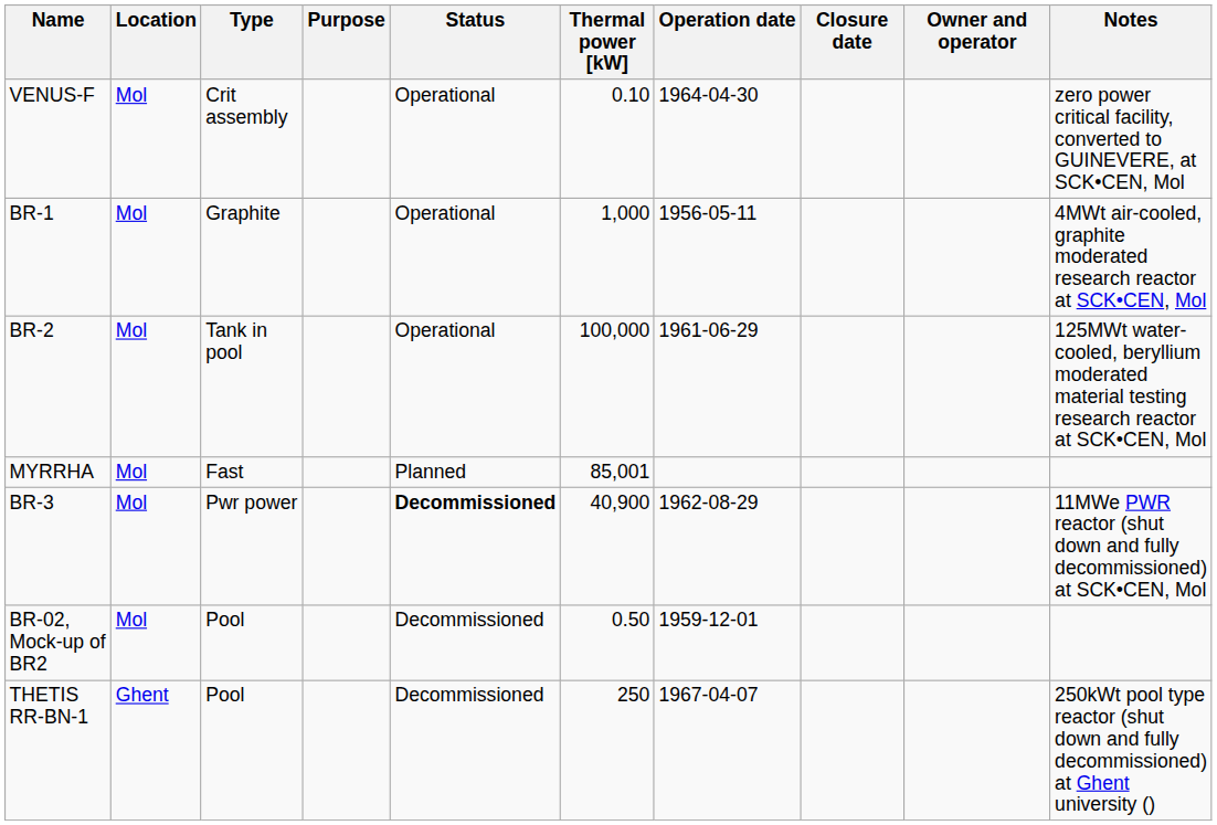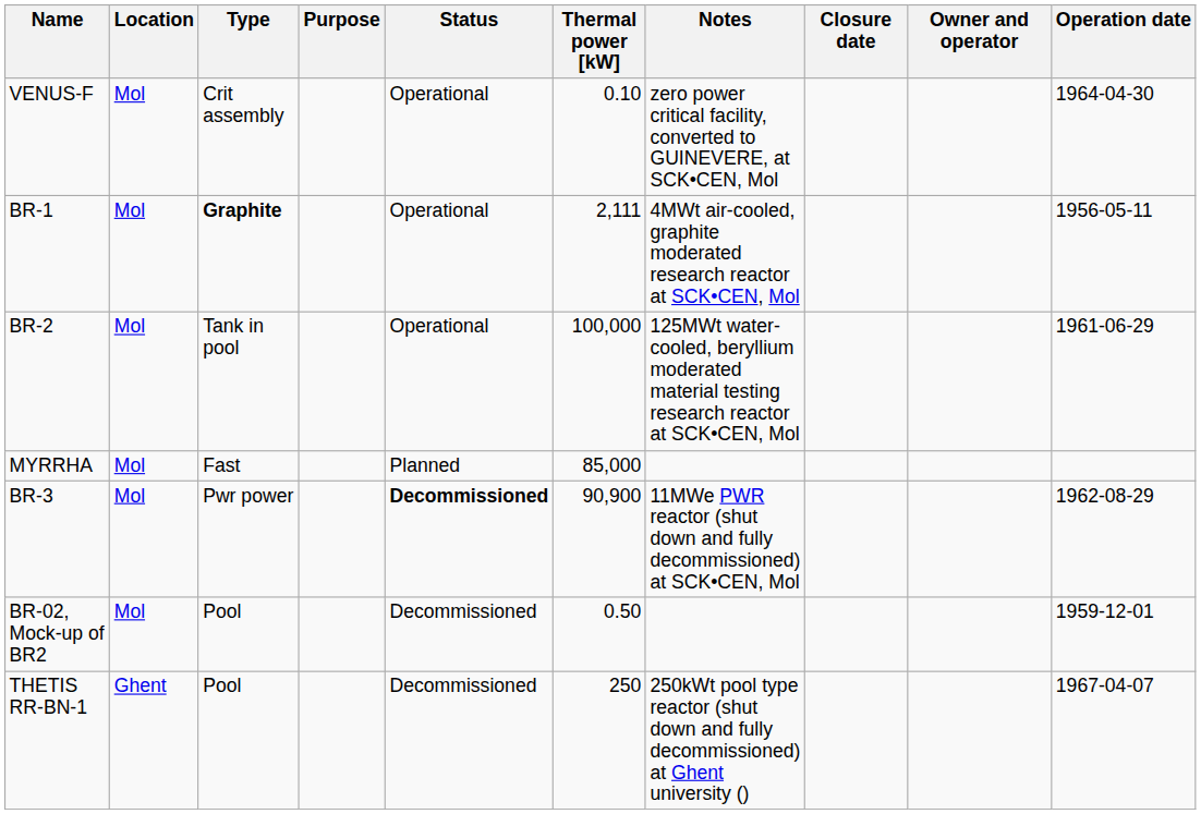columns swapped: Operation date <-> Notes
BR-1 | Type: normal -> bold
BR-1 | Thermal power [kW]: 1,000 -> 2,111
MYRRHA | Thermal power [kW]: 85,001 -> 85,000
BR-3 | Thermal power [kW]: 40,900 -> 90,900
